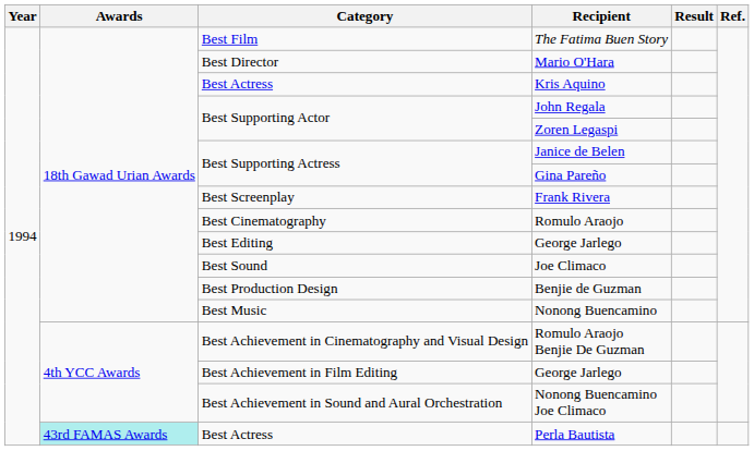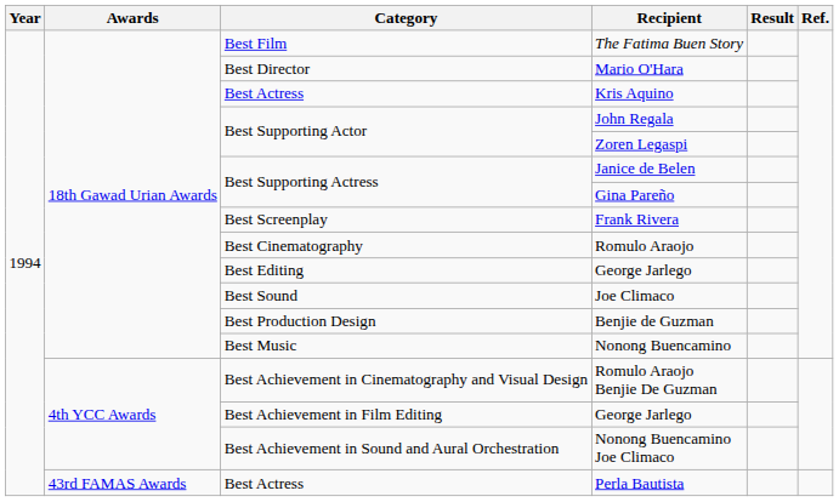Perla Bautista | Awards: paleturquoise background -> no background
